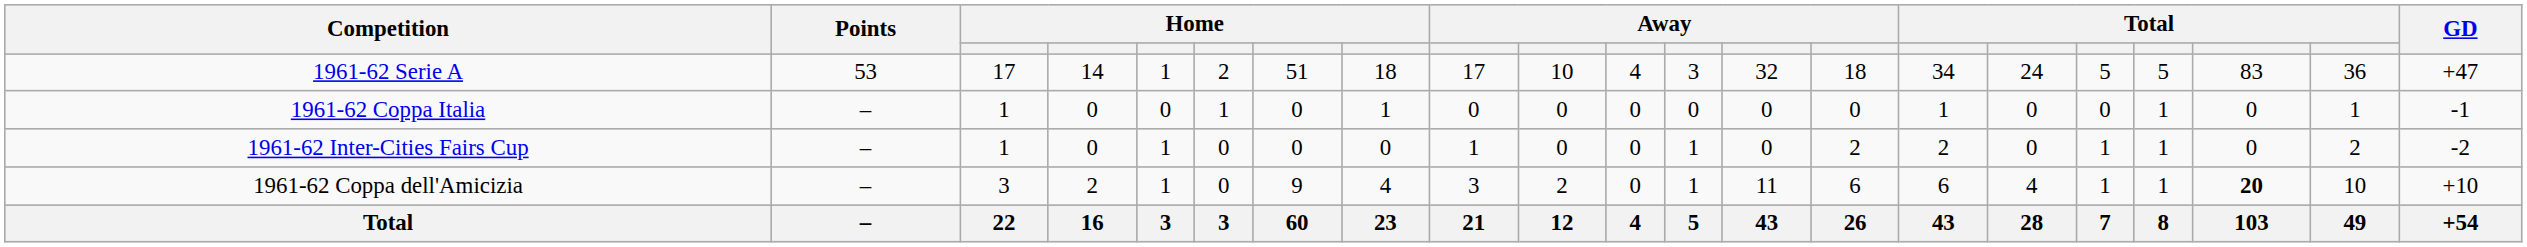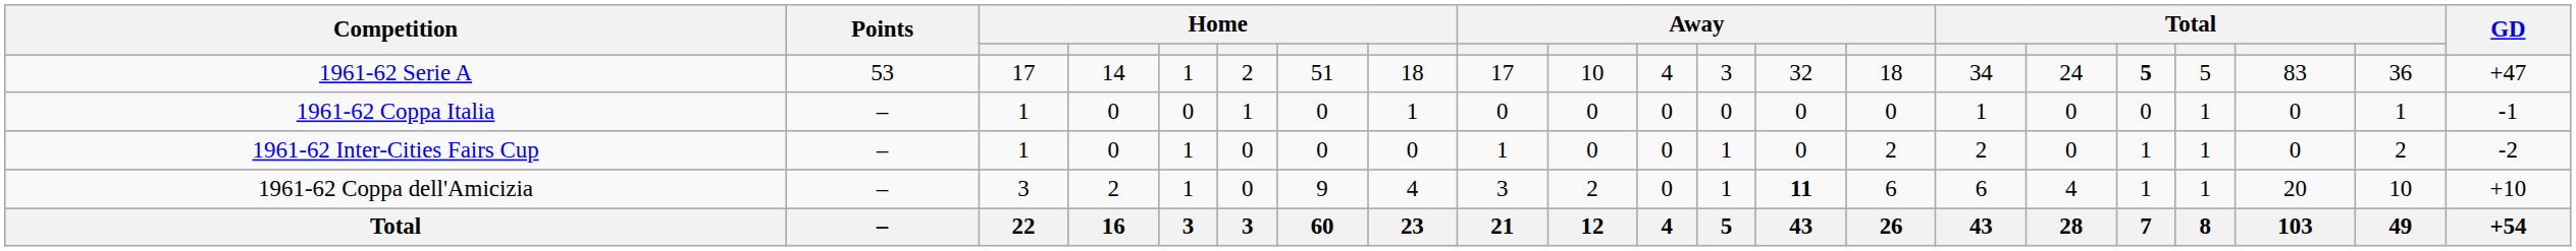1961-62 Serie A | column 17: normal -> bold
1961-62 Coppa dell'Amicizia | column 13: normal -> bold
1961-62 Coppa dell'Amicizia | column 19: bold -> normal
